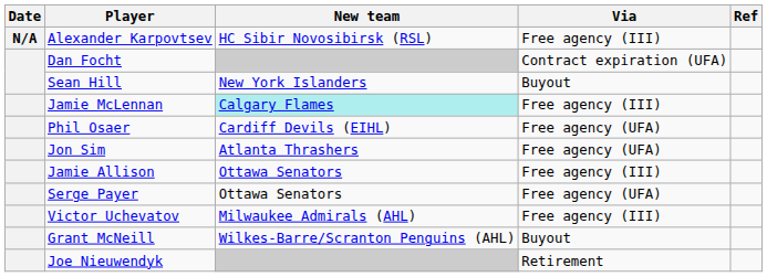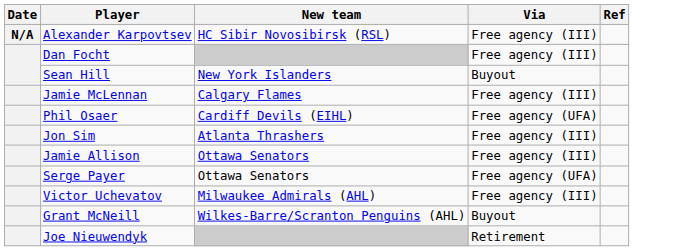Dan Focht | Via: Contract expiration (UFA) -> Free agency (III)
Jamie McLennan | New team: paleturquoise background -> no background
Jon Sim | Via: Free agency (UFA) -> Free agency (III)
